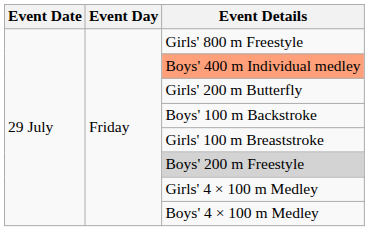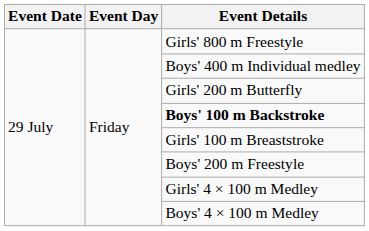Boys' 400 m Individual medley | Event Details: lightsalmon background -> no background
Boys' 100 m Backstroke | Event Details: normal -> bold
Boys' 200 m Freestyle | Event Details: lightgrey background -> no background
